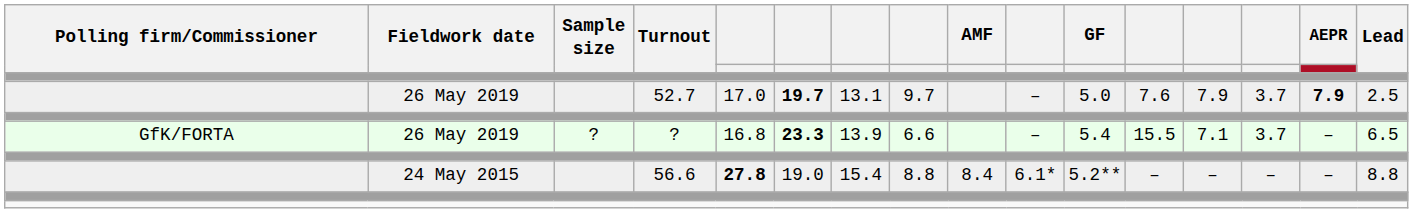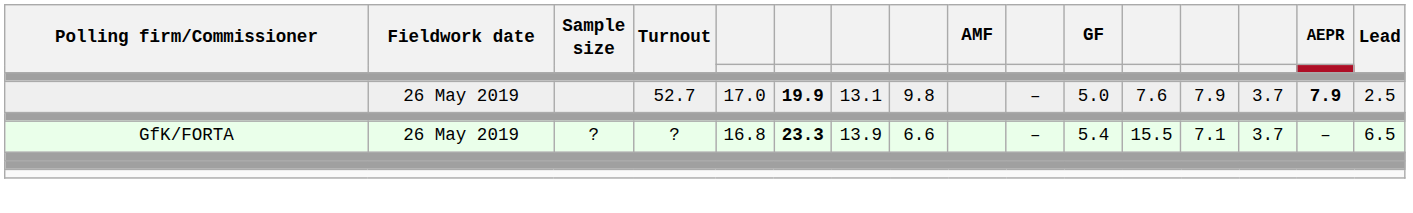52.7 | column 6: 19.7 -> 19.9
52.7 | column 8: 9.7 -> 9.8
- row: 24 May 2015 | 56.6 | 27.8 | 19.0 | 15.4 | 8.8 | 8.4 | 6.1* | 5.2** | – | – | – | – | 8.8
